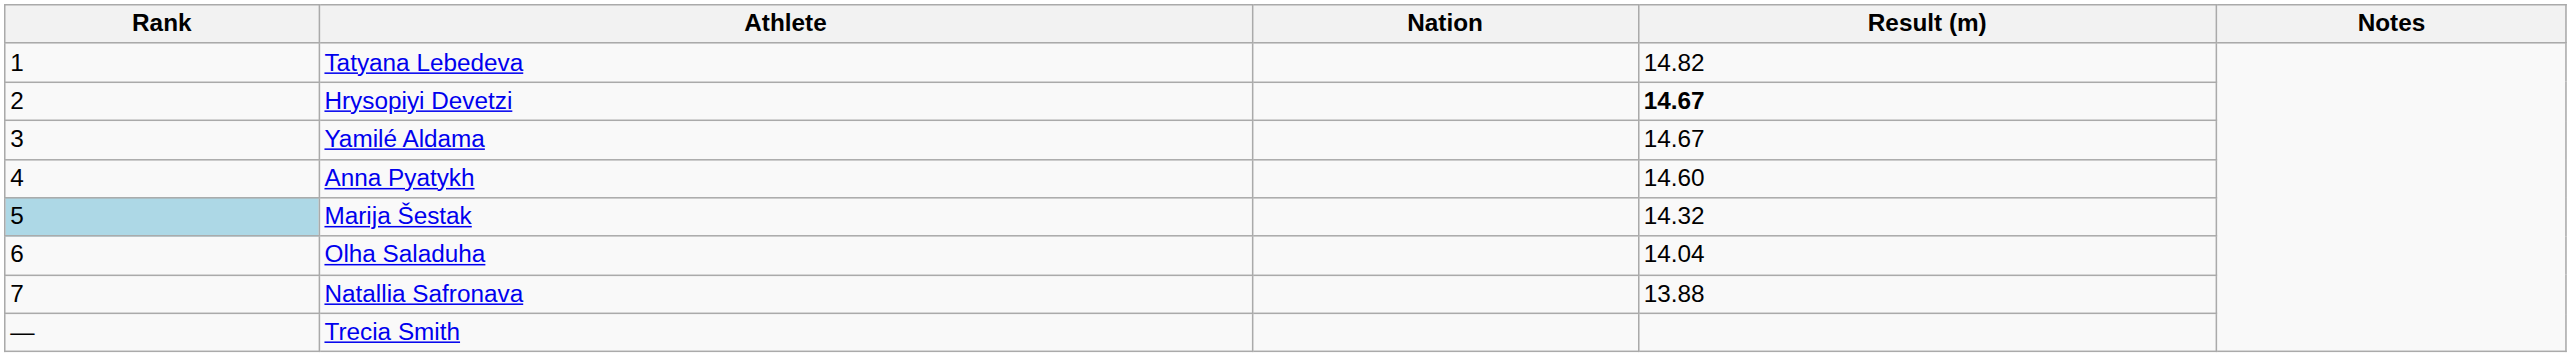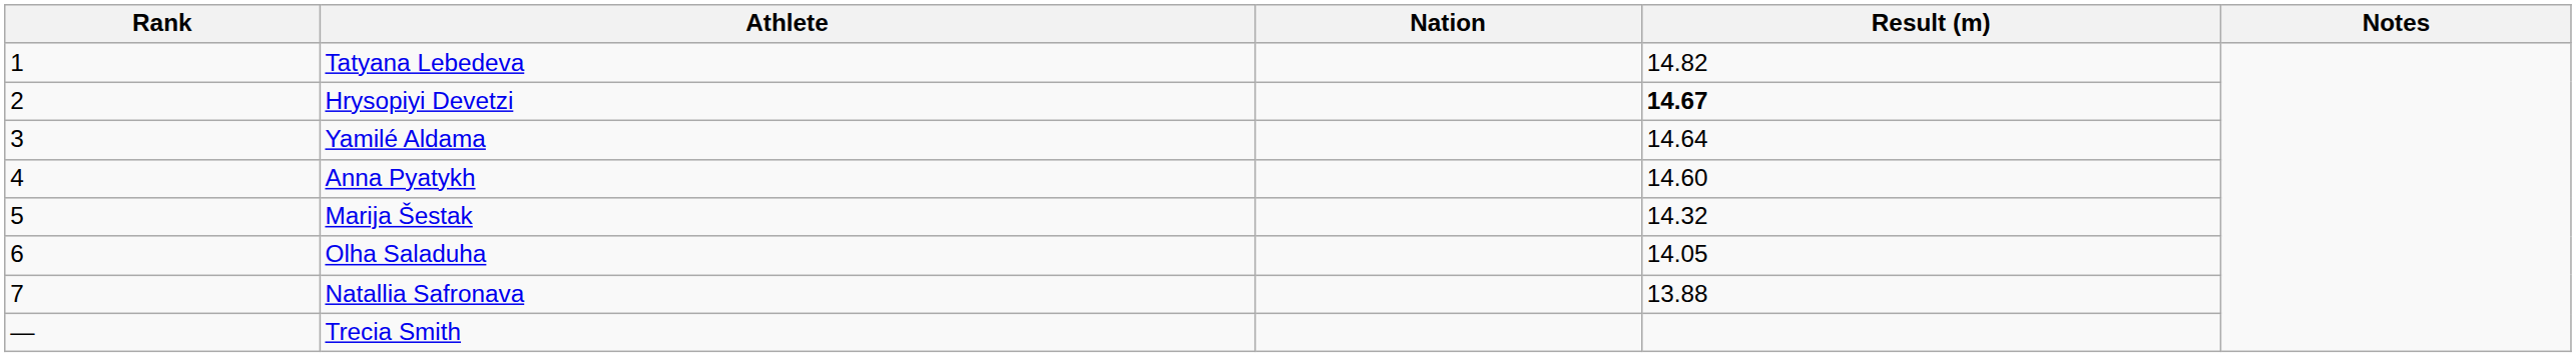Yamilé Aldama | Result (m): 14.67 -> 14.64
Marija Šestak | Rank: lightblue background -> no background
Olha Saladuha | Result (m): 14.04 -> 14.05
